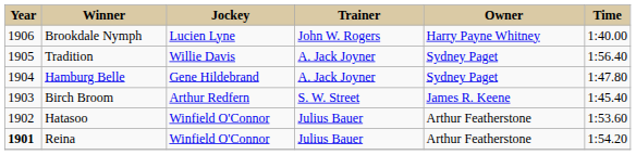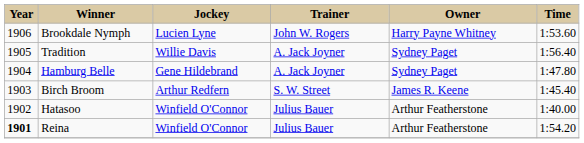Brookdale Nymph | Time: 1:40.00 -> 1:53.60
Hatasoo | Time: 1:53.60 -> 1:40.00
